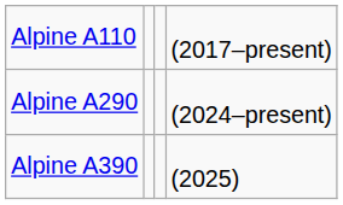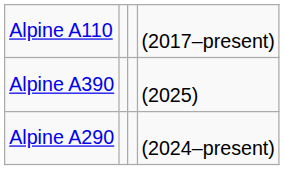rows swapped: Alpine A290 <-> Alpine A390
